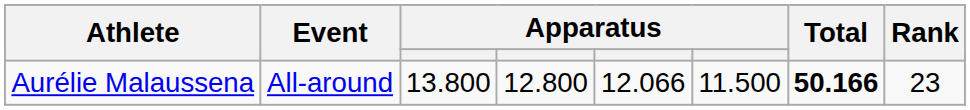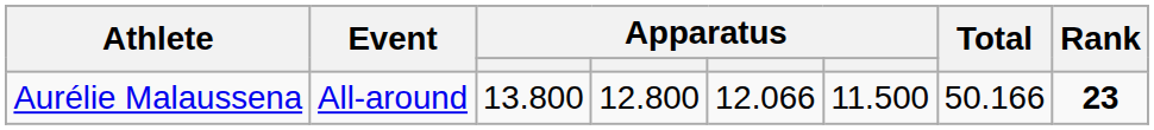row 3 | Total: bold -> normal
row 3 | Rank: normal -> bold
